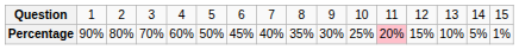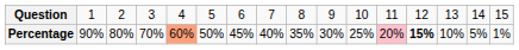Percentage | column 5: no background -> lightsalmon background
Percentage | column 13: normal -> bold
